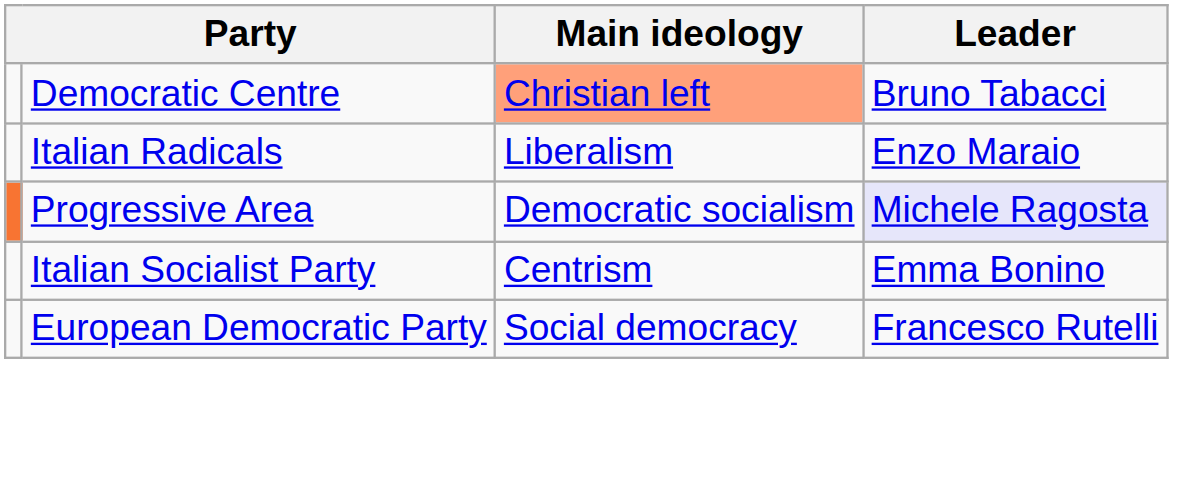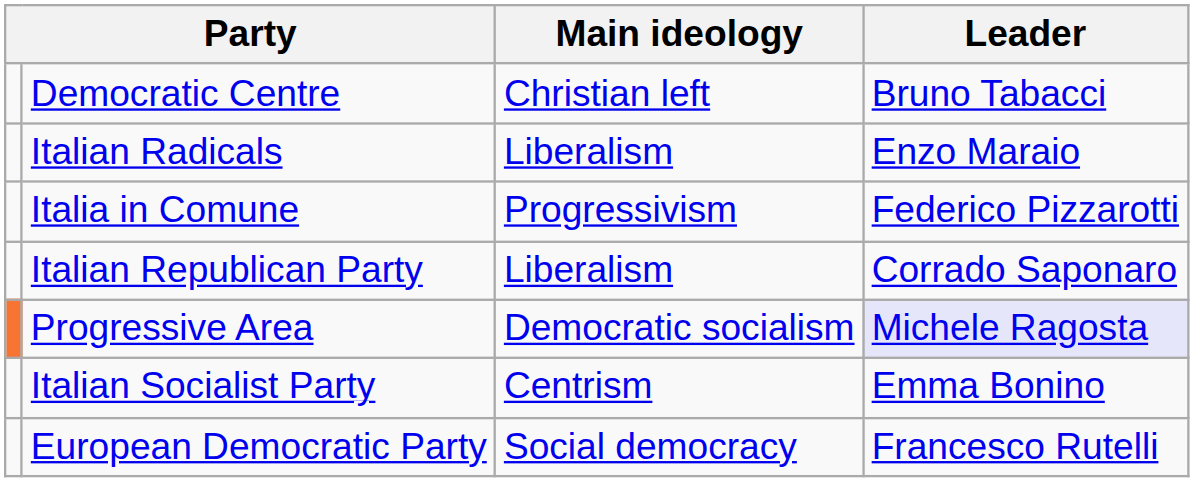Democratic Centre | Main ideology: lightsalmon background -> no background
+ row: Italia in Comune | Progressivism | Federico Pizzarotti
+ row: Italian Republican Party | Liberalism | Corrado Saponaro
